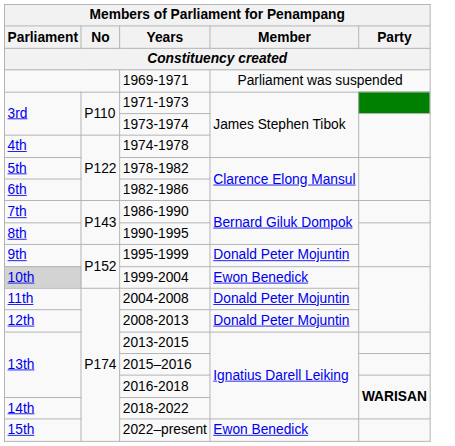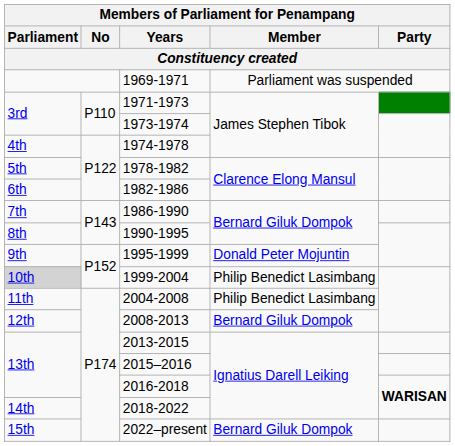1999-2004 | Member: Ewon Benedick -> Philip Benedict Lasimbang
2004-2008 | Member: Donald Peter Mojuntin -> Philip Benedict Lasimbang
2008-2013 | Member: Donald Peter Mojuntin -> Bernard Giluk Dompok
2022–present | Member: Ewon Benedick -> Bernard Giluk Dompok
